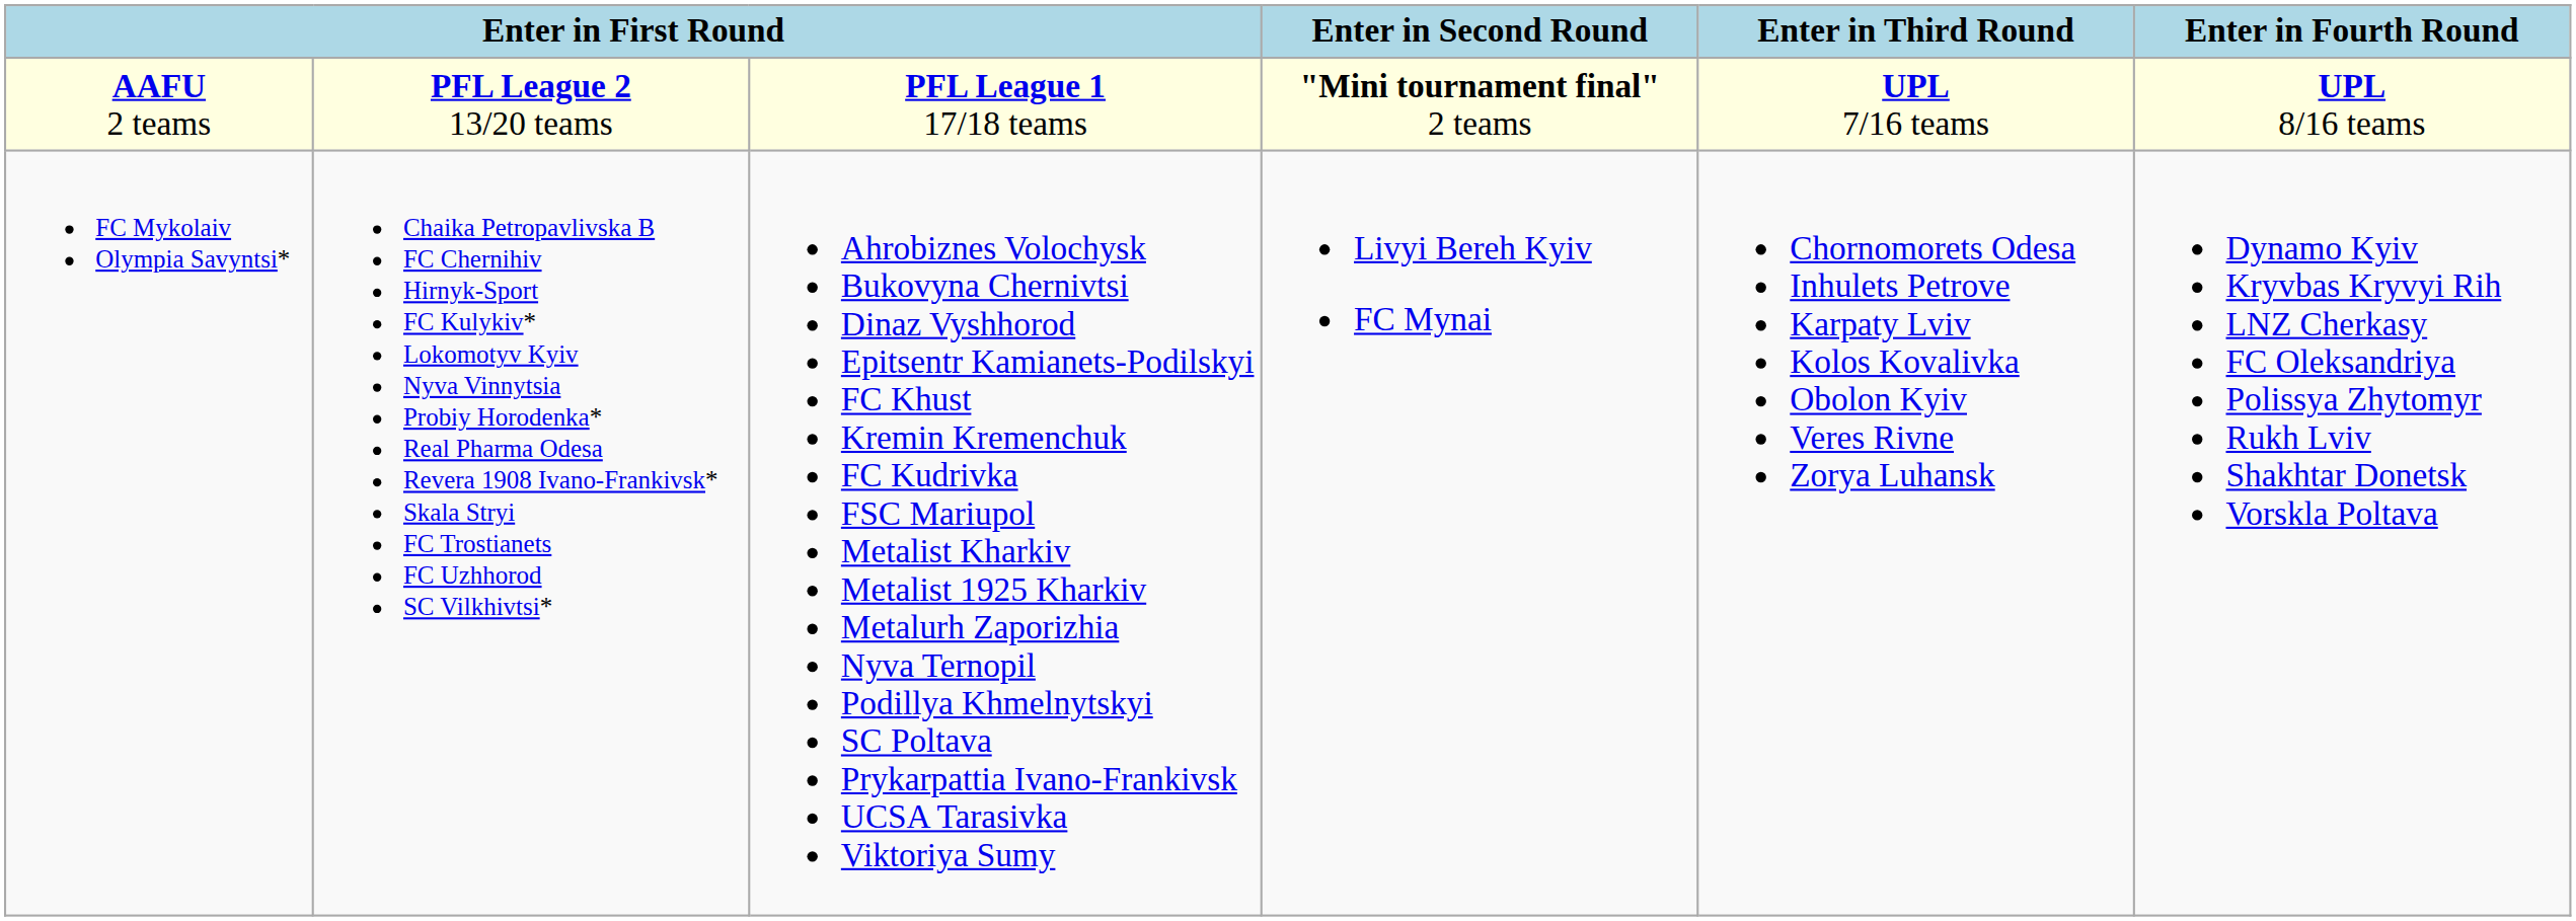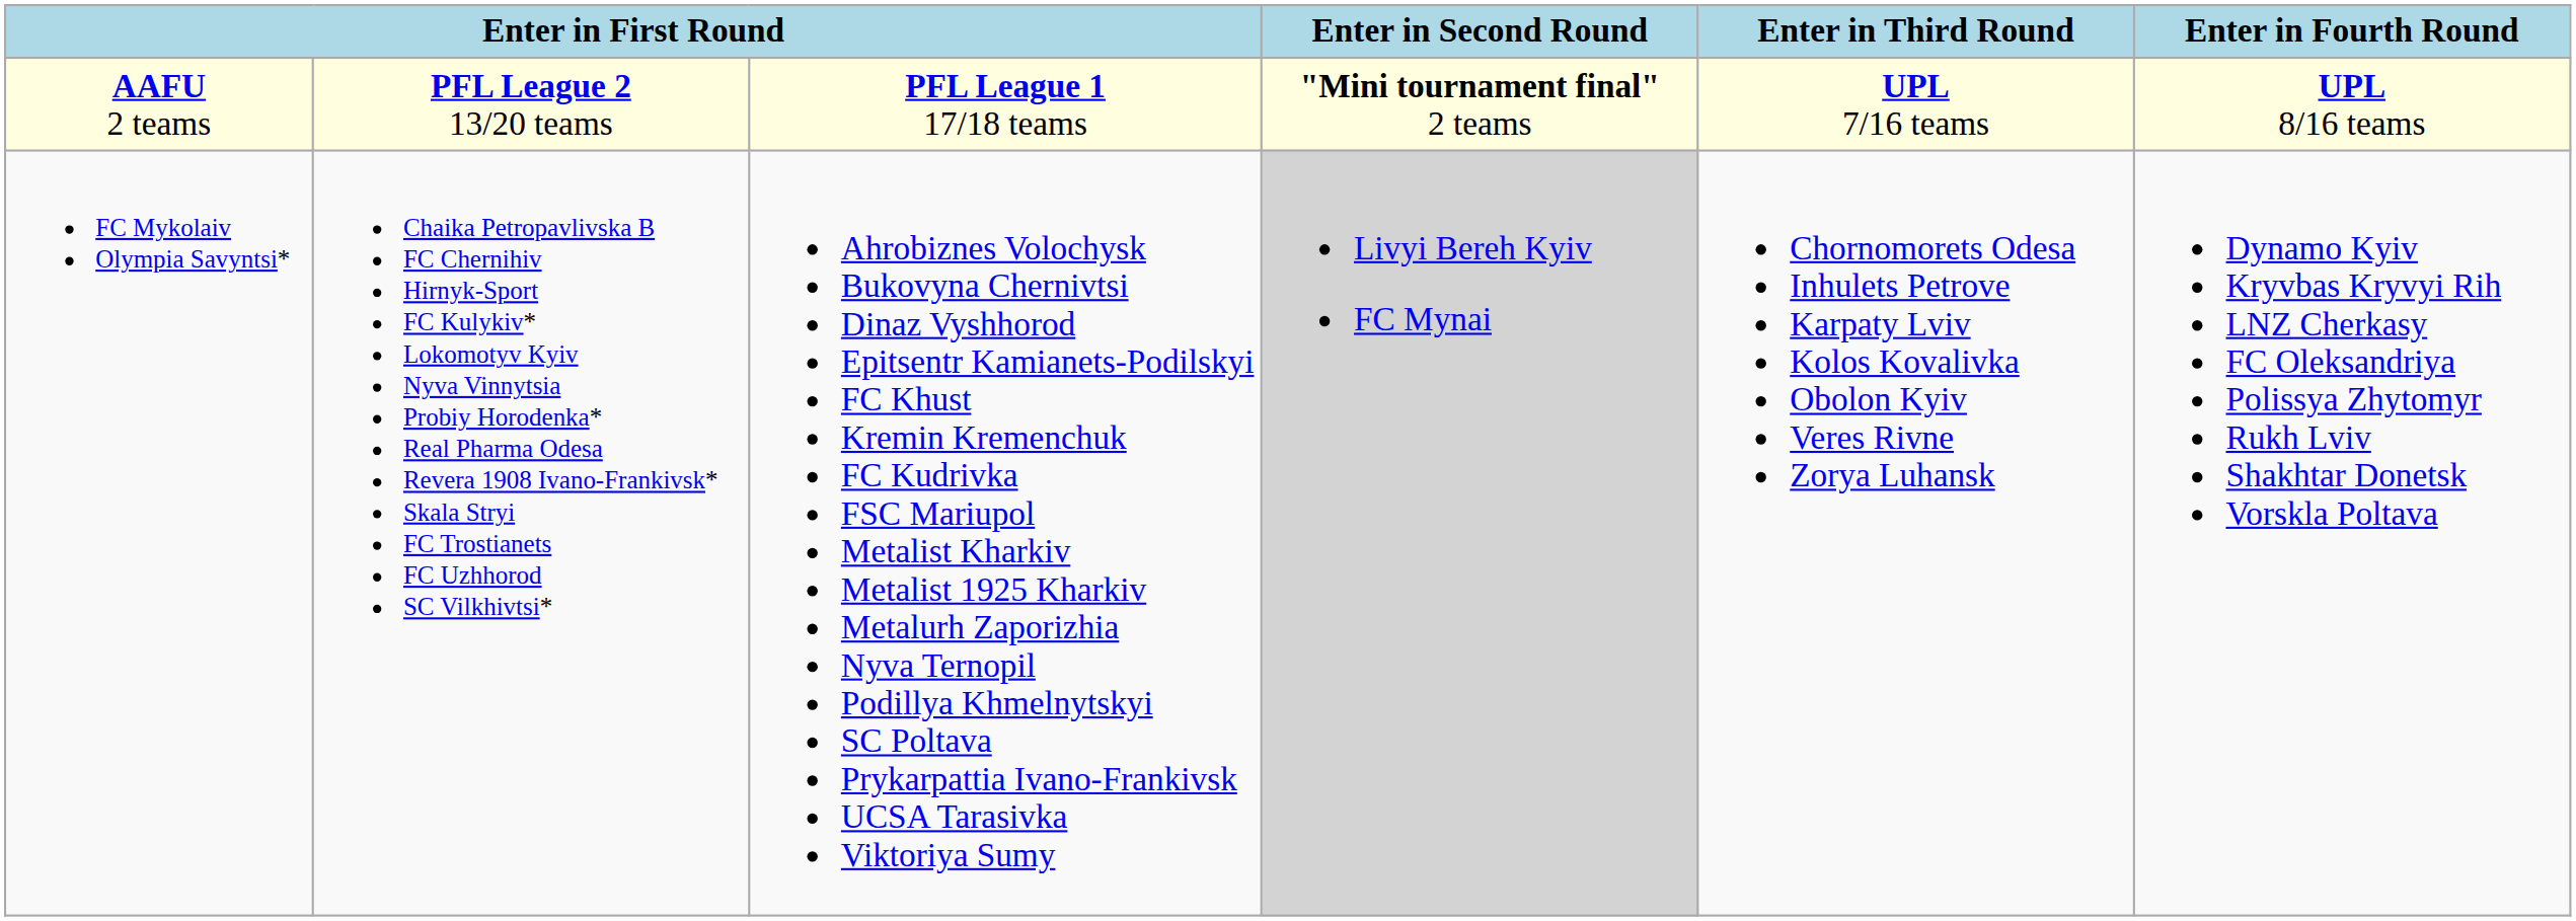FC Mykolaiv Olympia Savyntsi* | Enter in Second Round: no background -> lightgrey background
